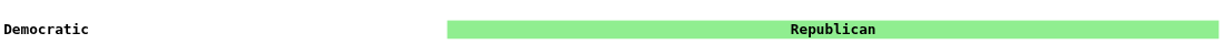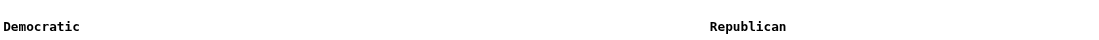Democratic | column 3: lightgreen background -> no background
